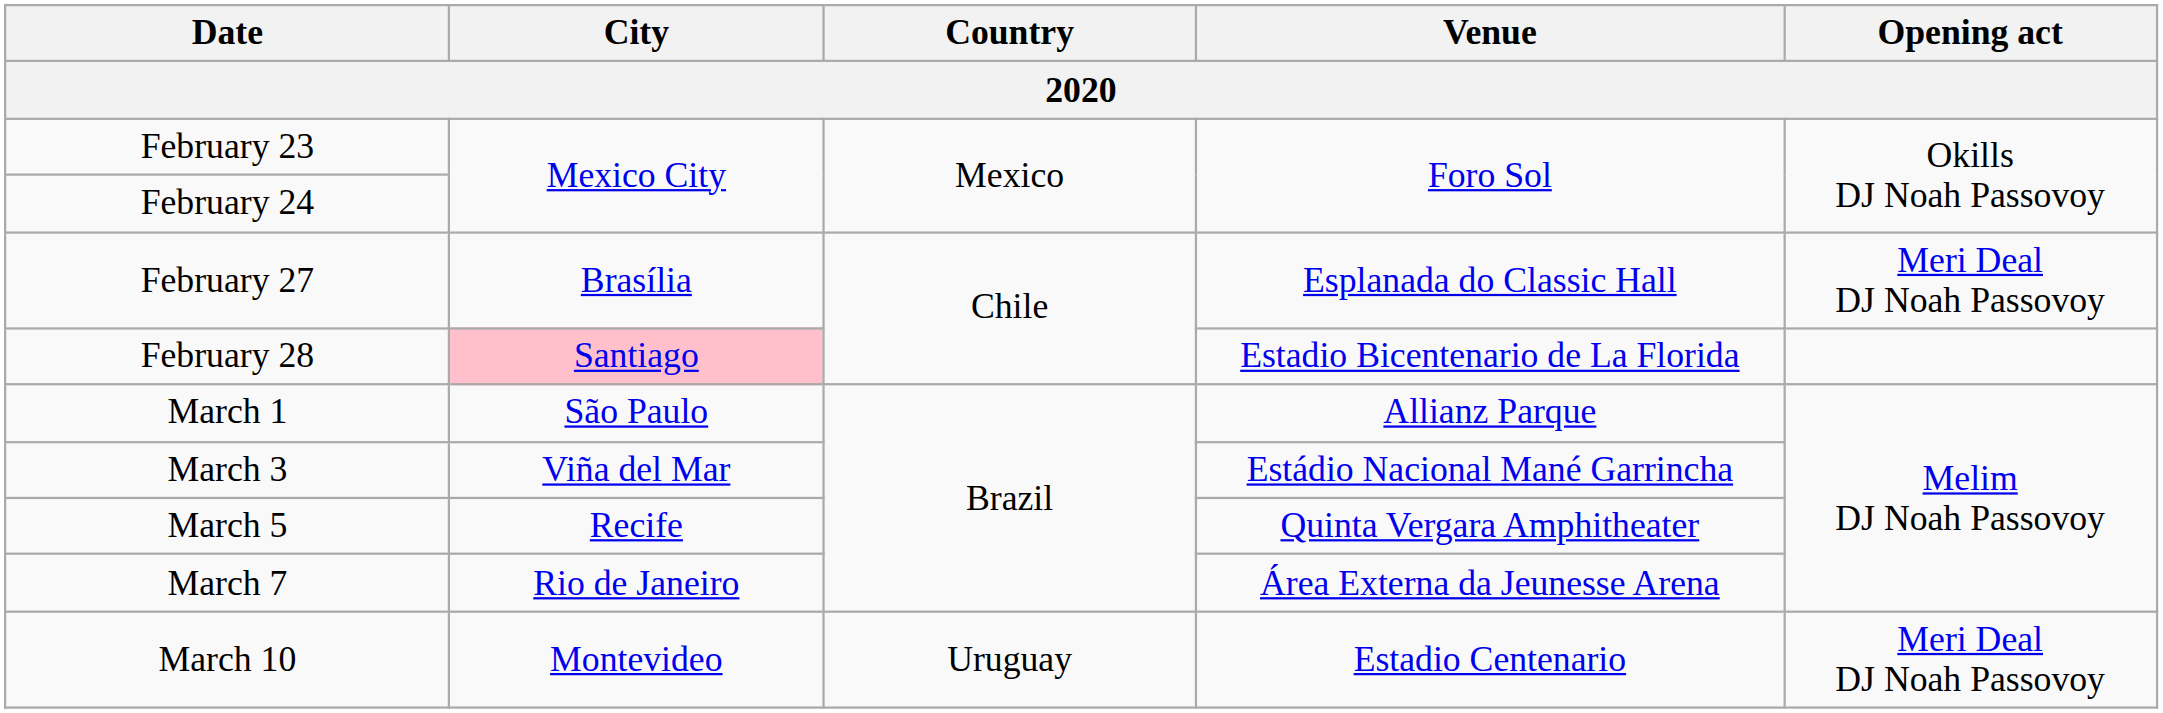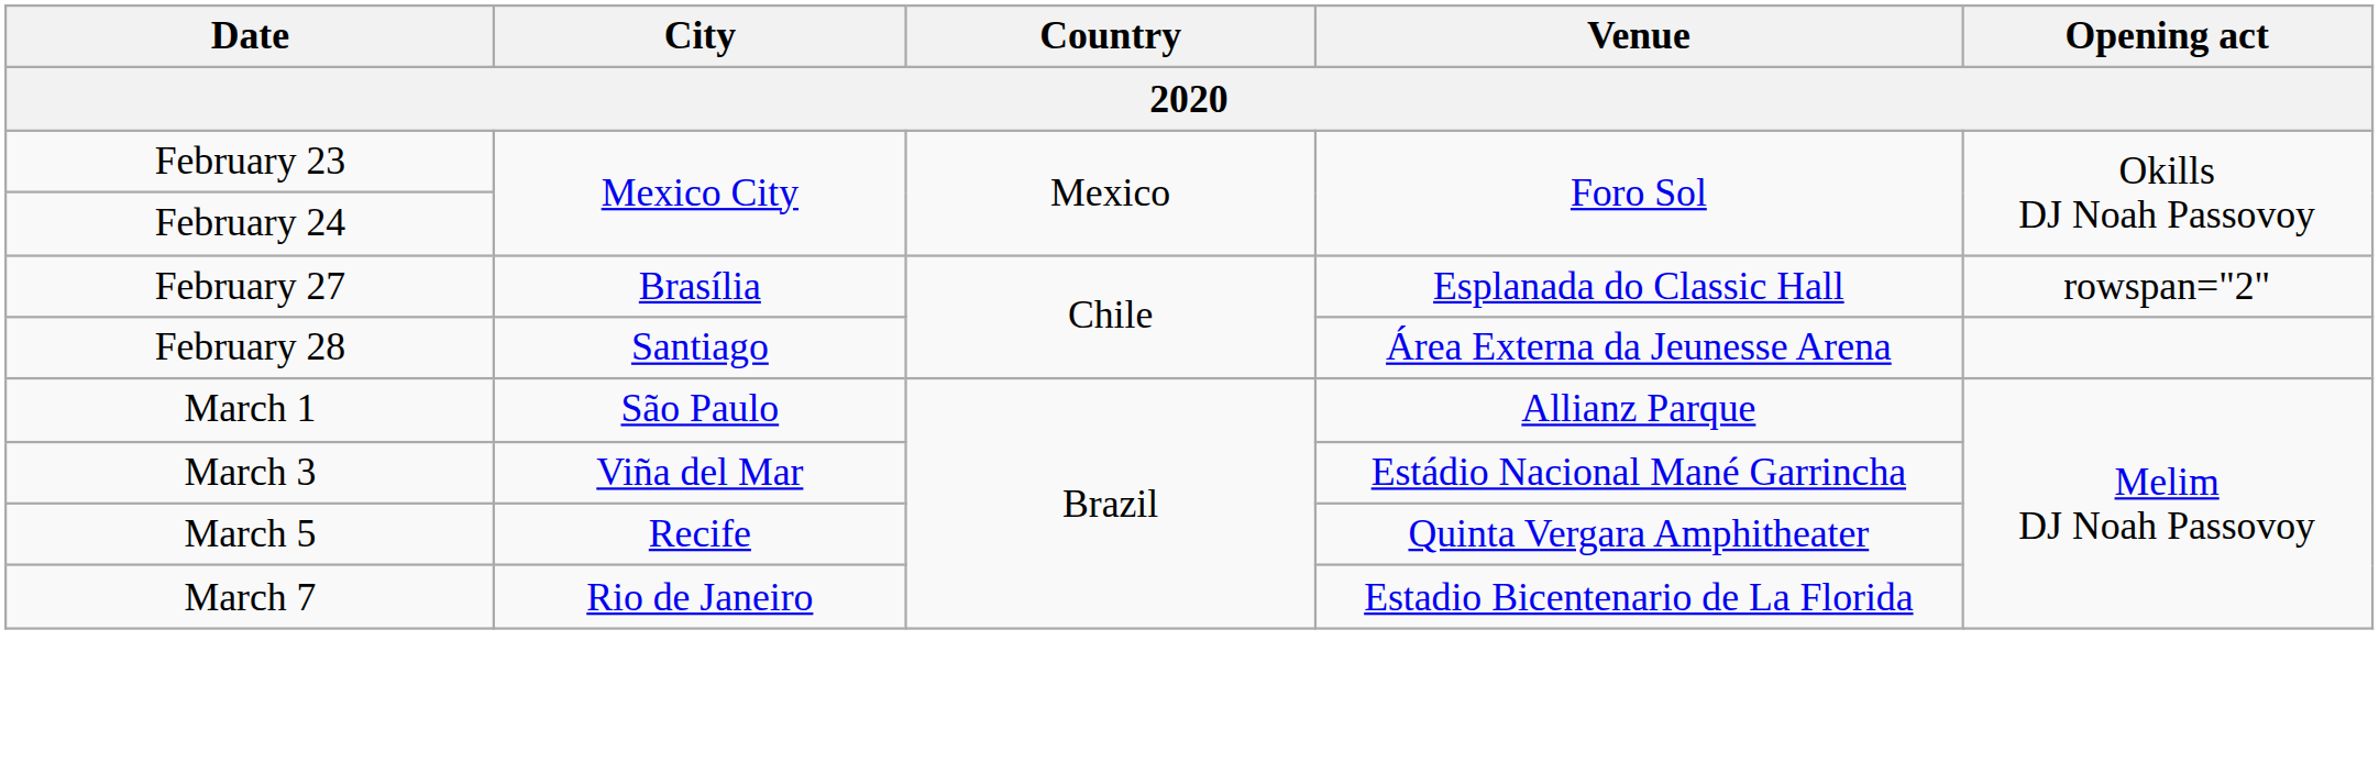February 27 | Opening act: Meri Deal DJ Noah Passovoy -> rowspan="2"
February 28 | City: pink background -> no background
February 28 | Venue: Estadio Bicentenario de La Florida -> Área Externa da Jeunesse Arena
March 7 | Venue: Área Externa da Jeunesse Arena -> Estadio Bicentenario de La Florida
- row: March 10 | Montevideo | Uruguay | Estadio Centenario | Meri Deal DJ Noah Passovoy
